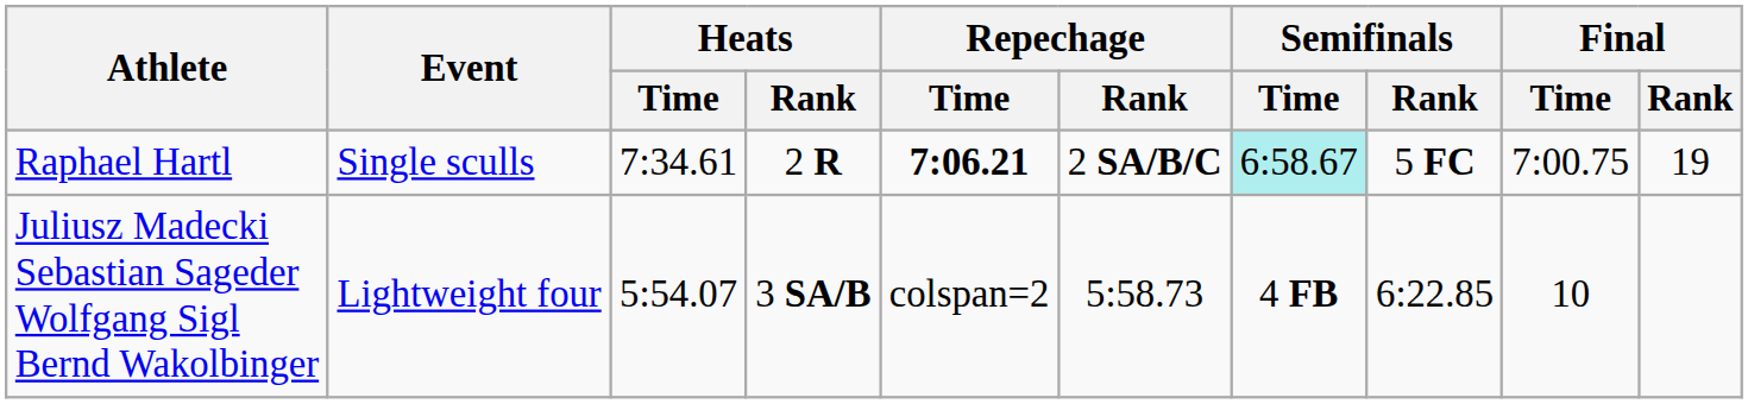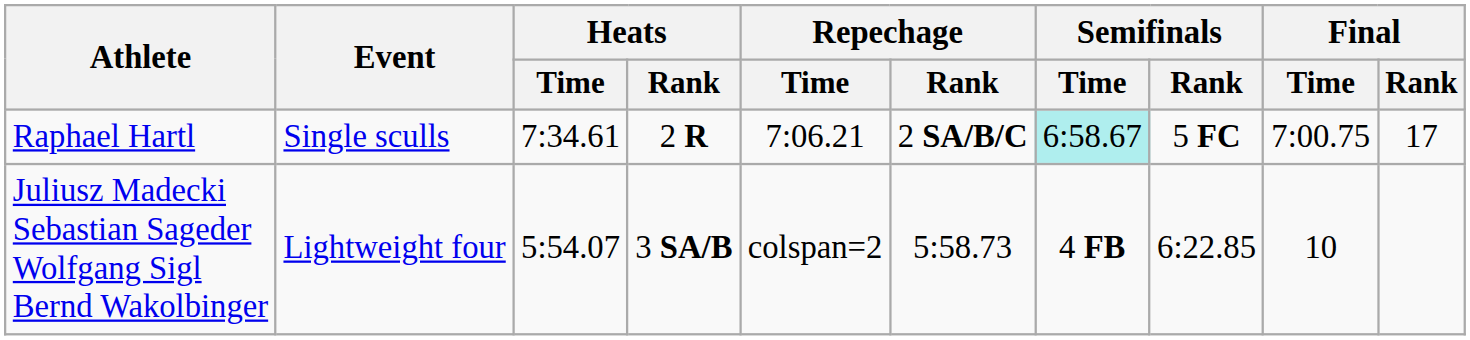Raphael Hartl | Repechage / Time: bold -> normal
Raphael Hartl | Final / Rank: 19 -> 17
